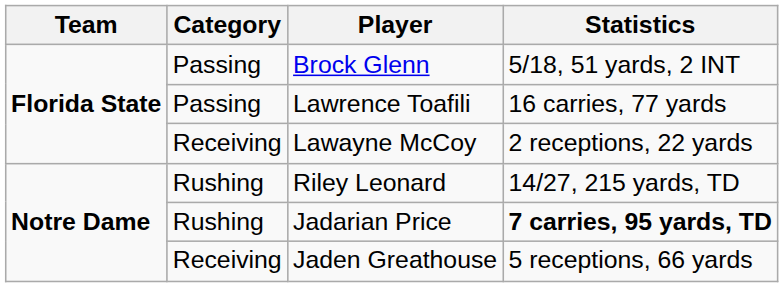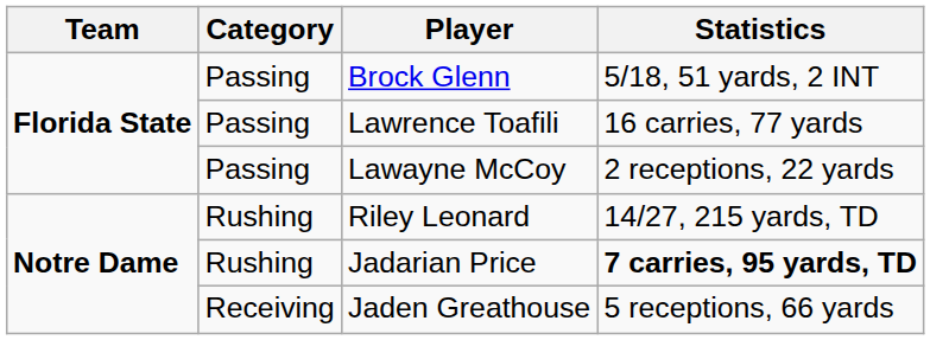Lawayne McCoy | Category: Receiving -> Passing
